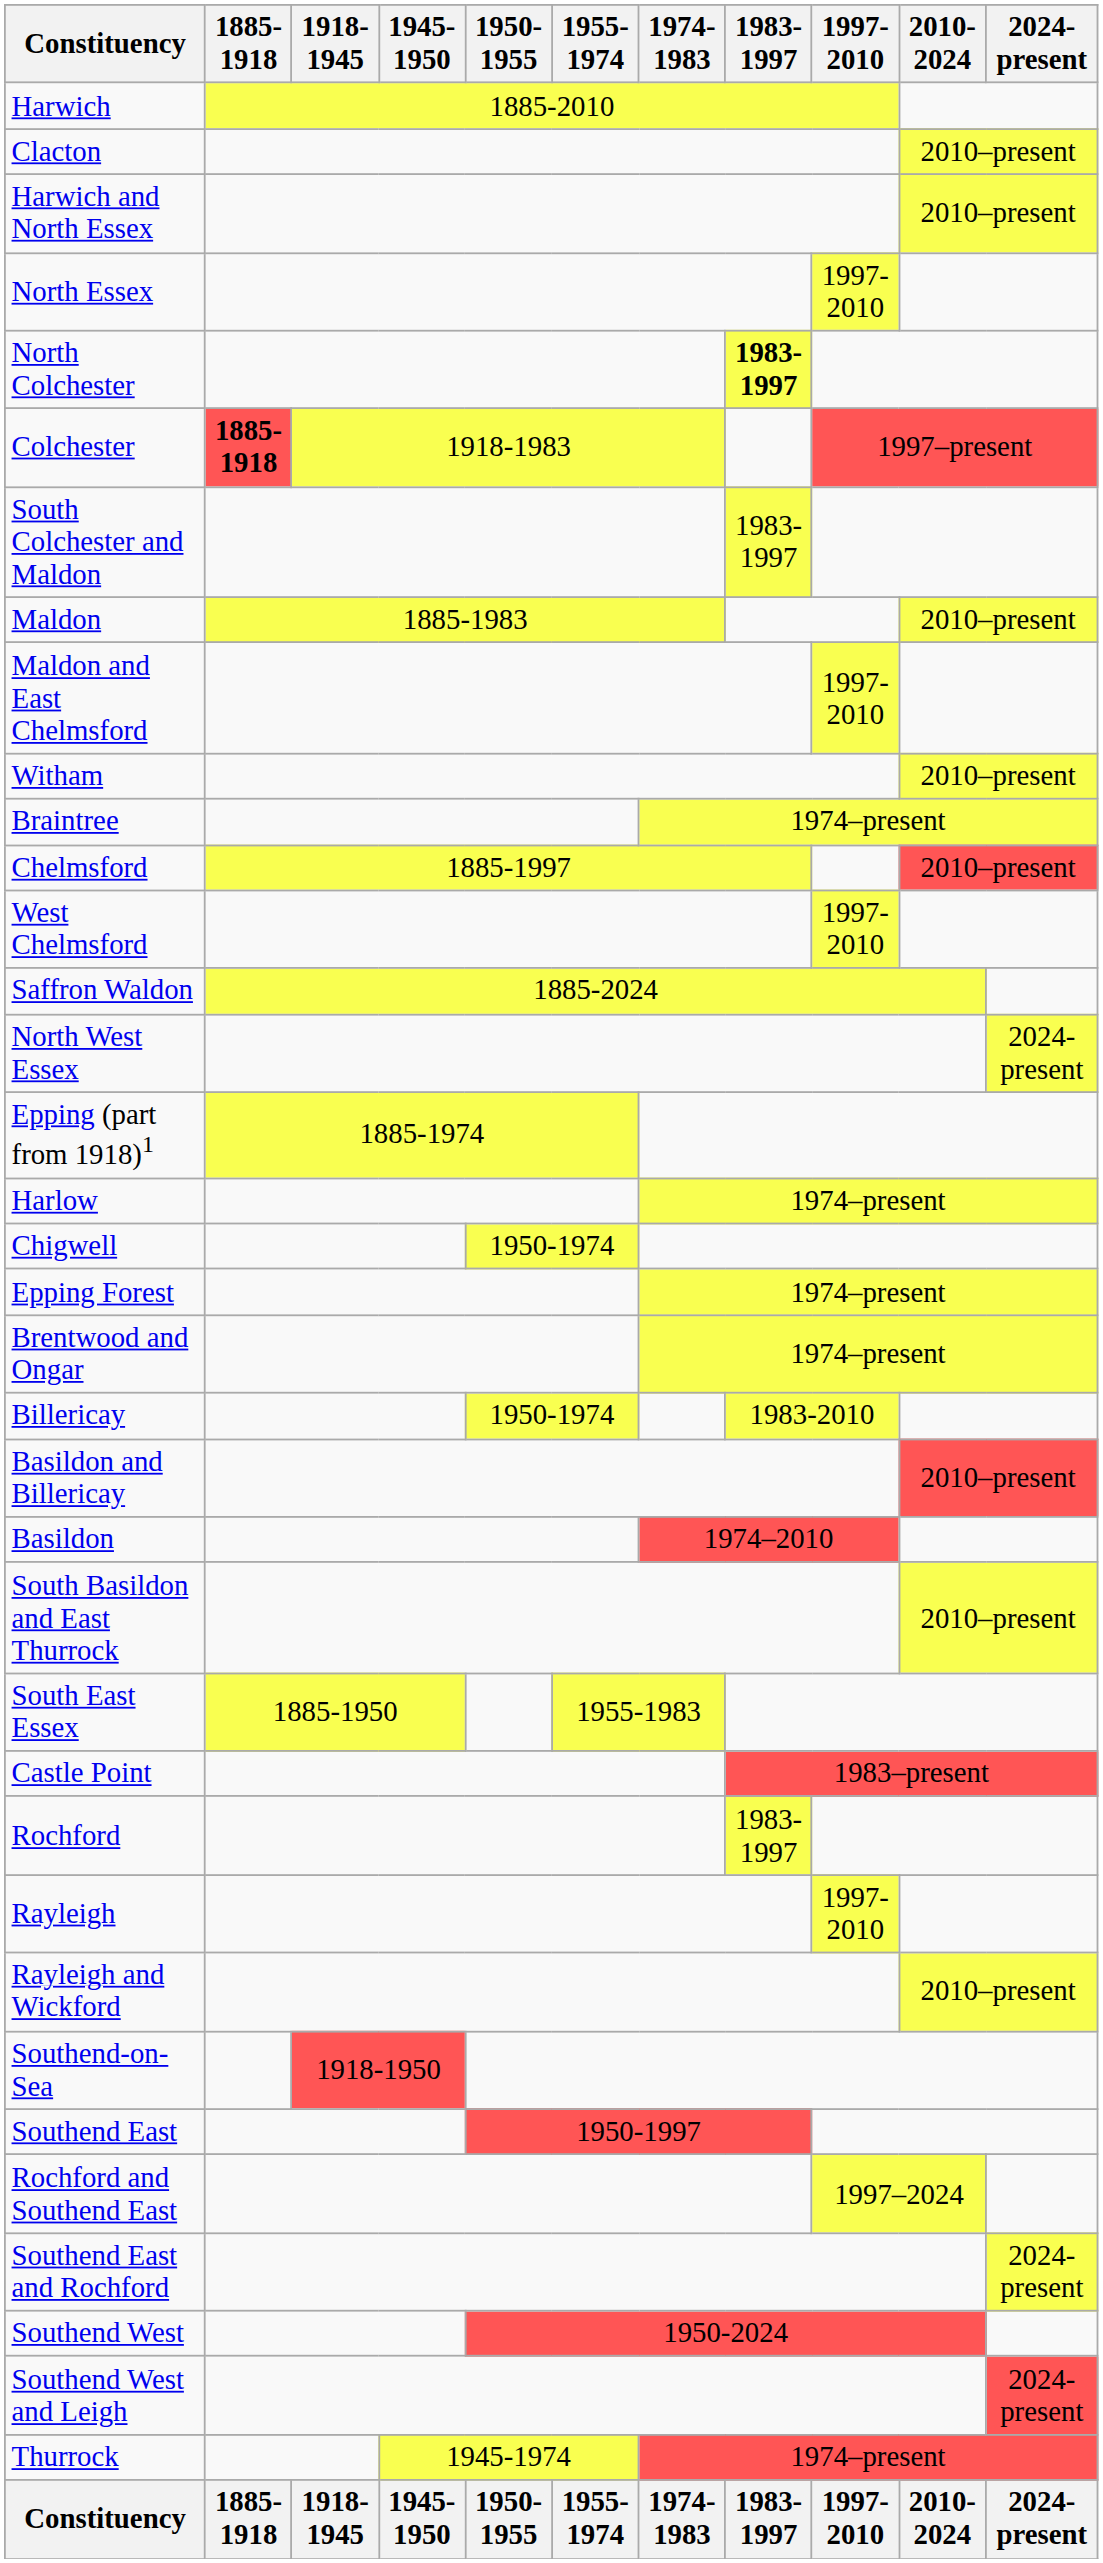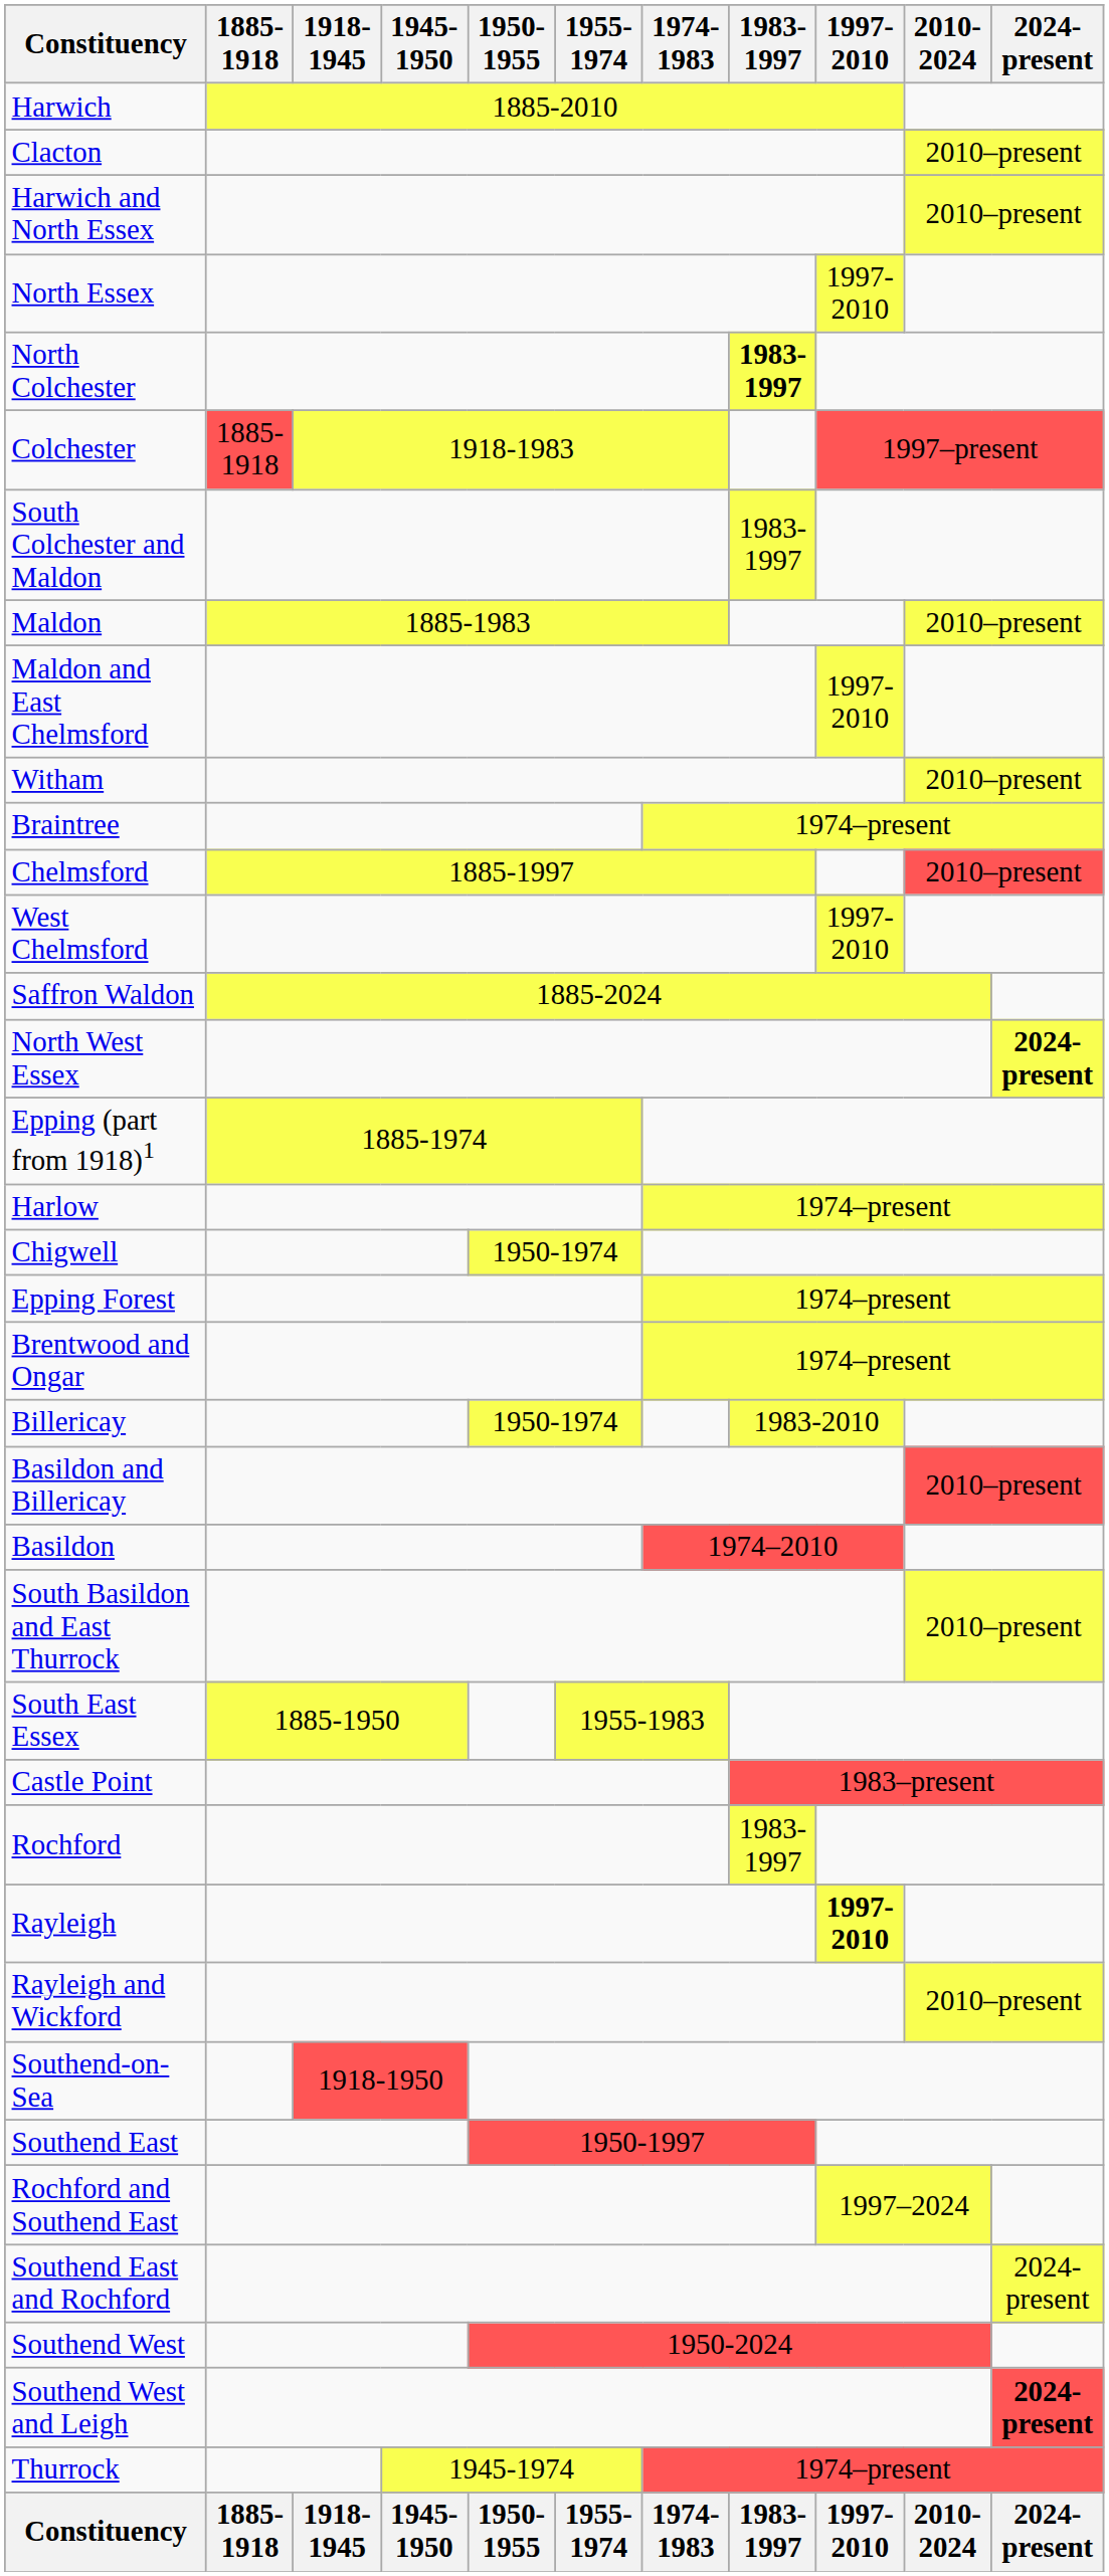Colchester | 1885-1918: bold -> normal
North West Essex | 2024-present: normal -> bold
Rayleigh | 1997-2010: normal -> bold
Southend West and Leigh | 2024-present: normal -> bold
